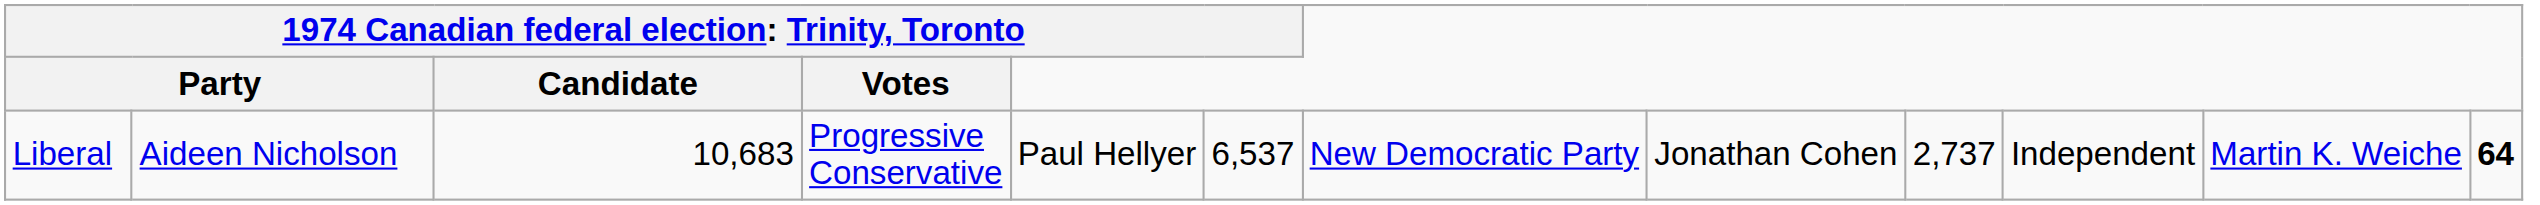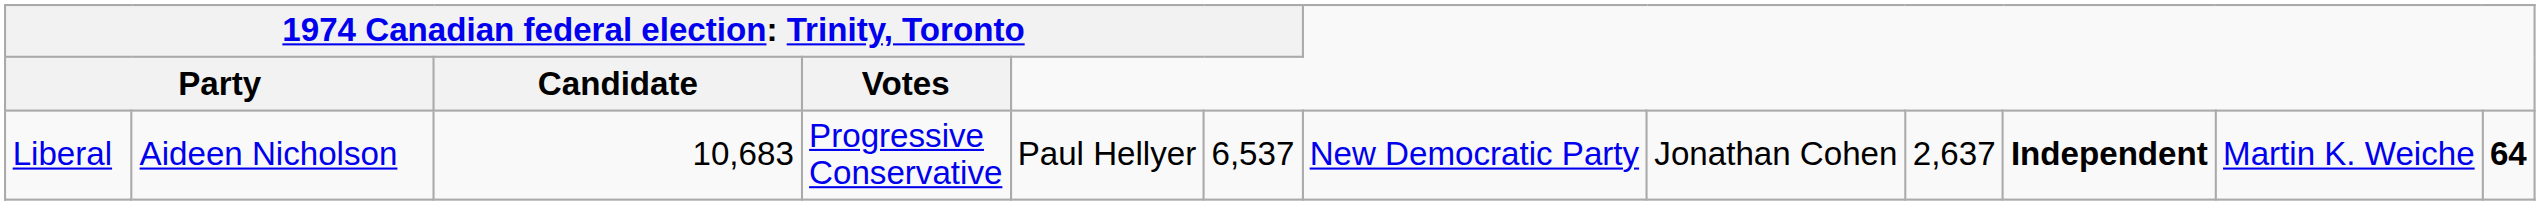Liberal | column 9: 2,737 -> 2,637
Liberal | column 10: normal -> bold
